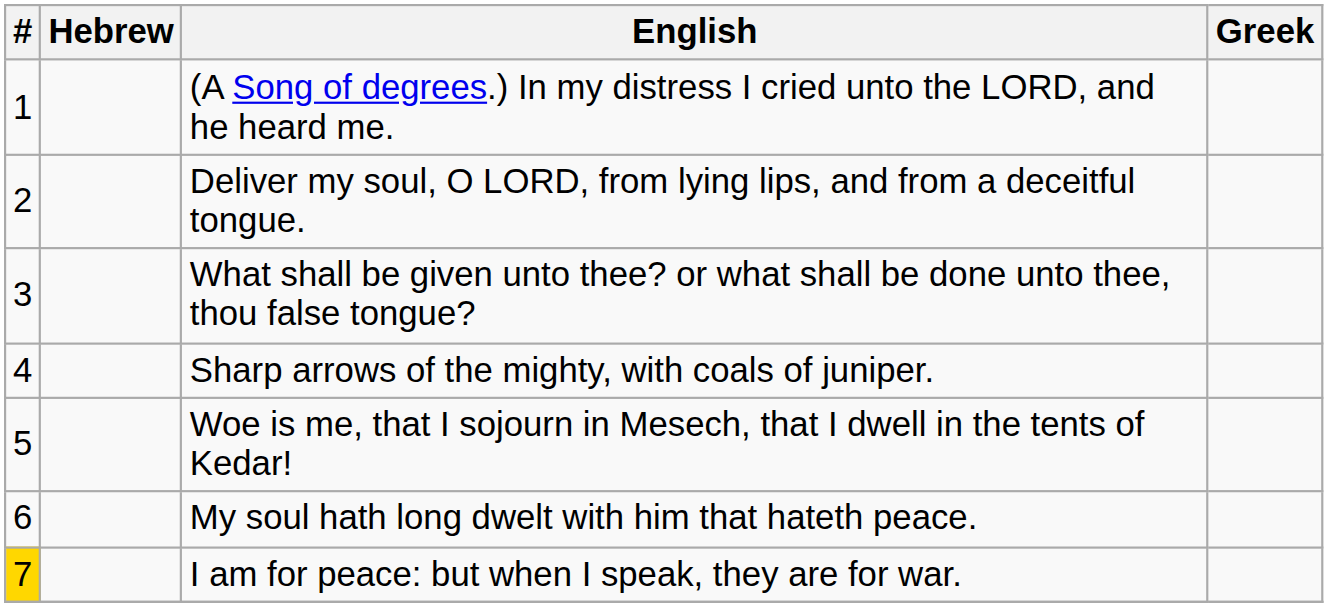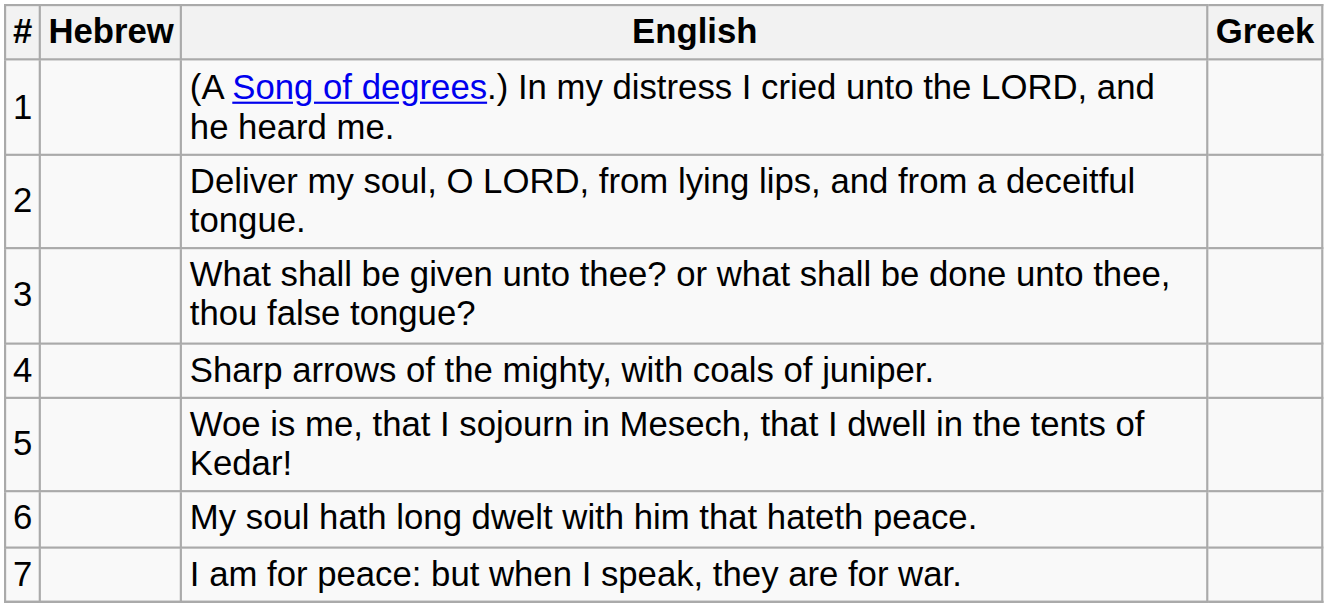I am for peace: but when I speak, they are for war. | #: gold background -> no background
